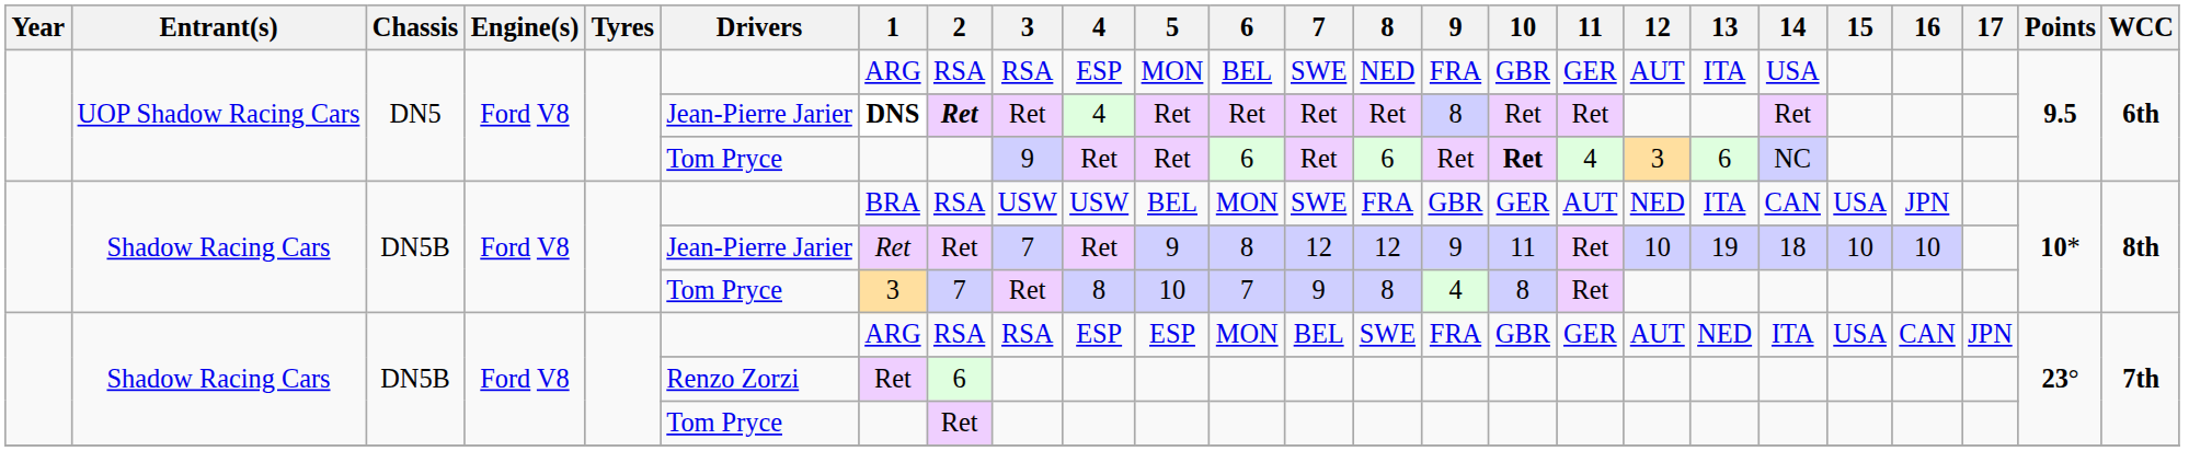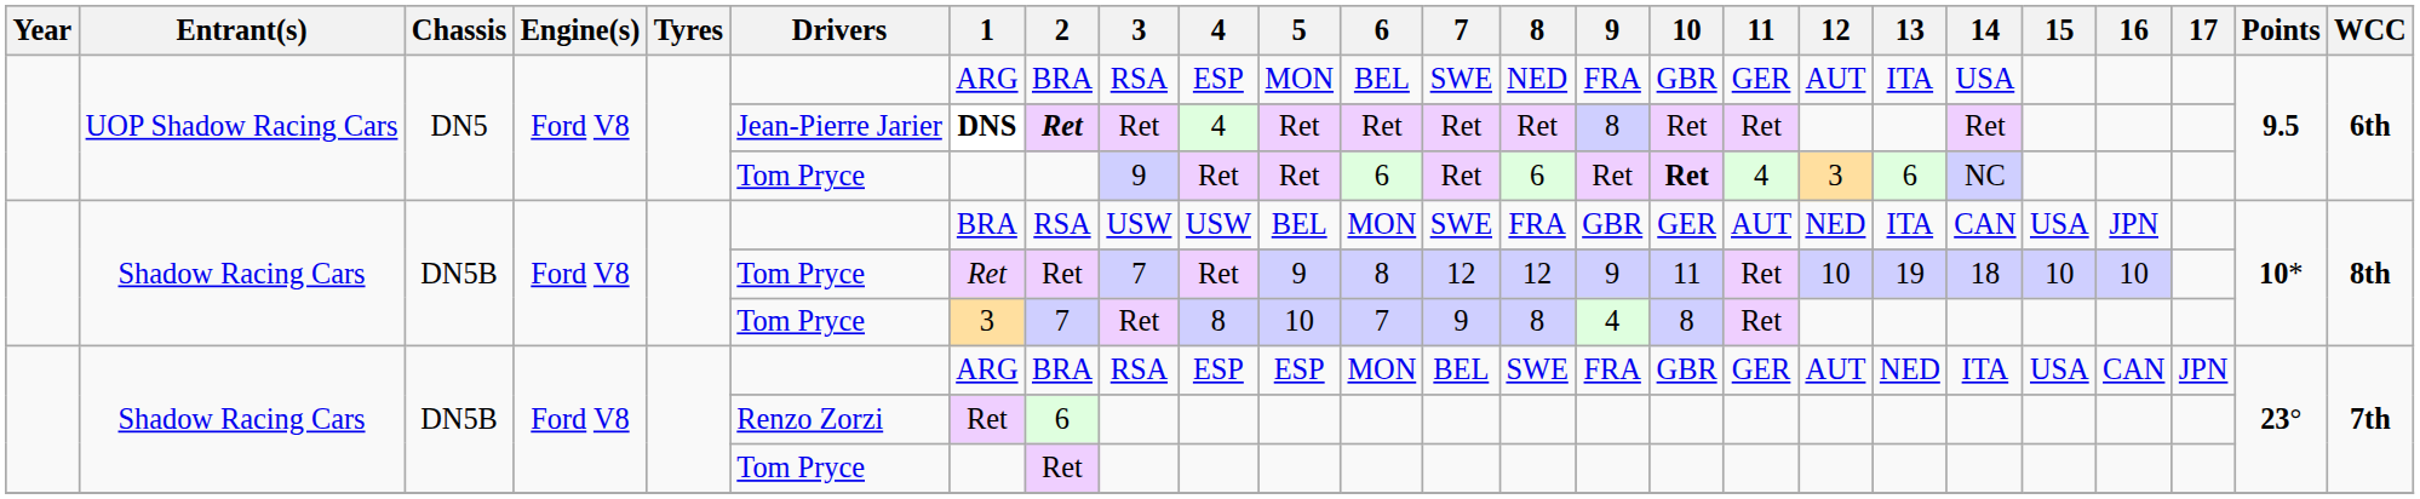row 2 | 2: RSA -> BRA
row 6 | Drivers: Jean-Pierre Jarier -> Tom Pryce
row 8 | 2: RSA -> BRA
